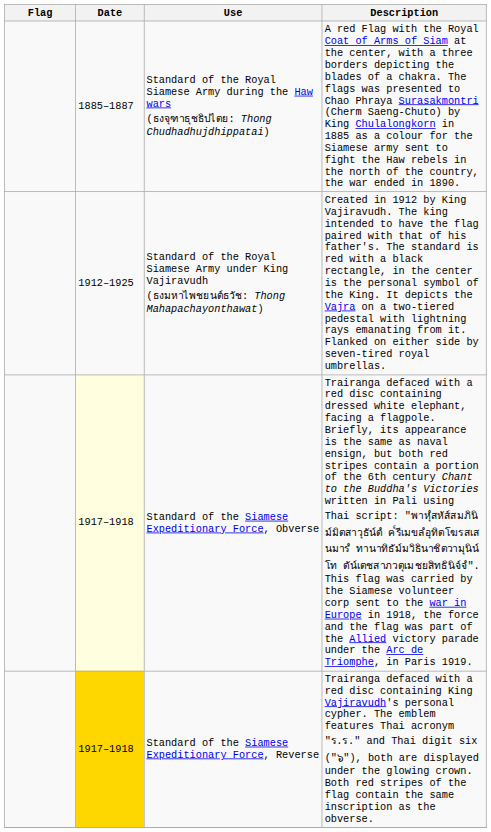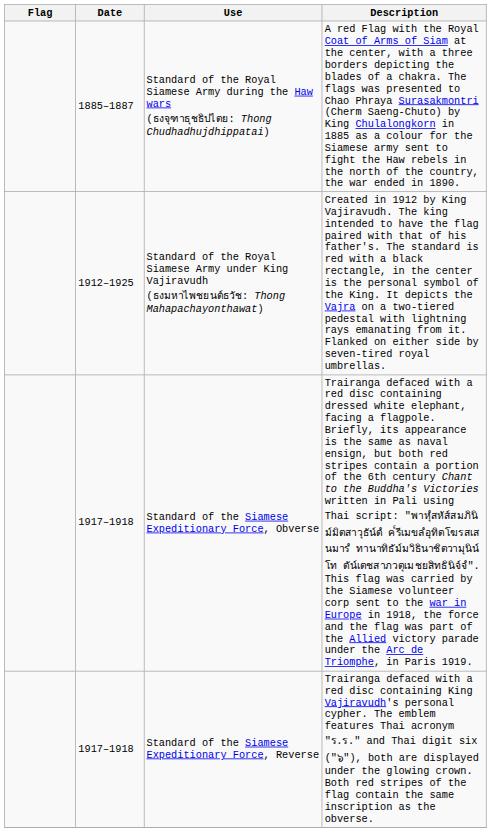Standard of the Siamese Expeditionary Force, Obverse | Date: lightyellow background -> no background
Standard of the Siamese Expeditionary Force, Reverse | Date: gold background -> no background
